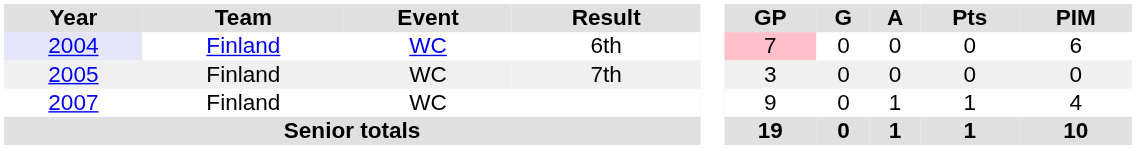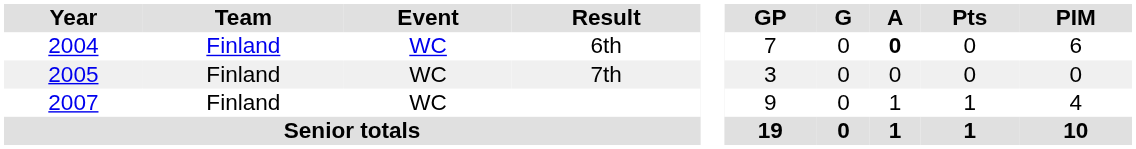6th | Year: lavender background -> no background
6th | GP: pink background -> no background
6th | A: normal -> bold
